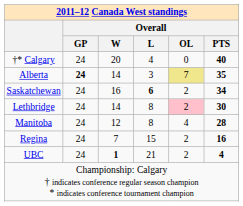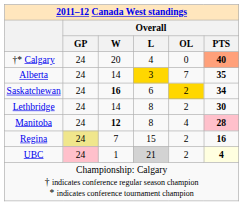†* Calgary | 2011–12 Canada West standings / Overall / PTS: no background -> lightsalmon background
Alberta | 2011–12 Canada West standings / Overall / GP: bold -> normal
Alberta | 2011–12 Canada West standings / Overall / L: no background -> gold background
Alberta | 2011–12 Canada West standings / Overall / OL: khaki background -> no background
Saskatchewan | 2011–12 Canada West standings / Overall / W: normal -> bold
Saskatchewan | 2011–12 Canada West standings / Overall / L: bold -> normal
Saskatchewan | 2011–12 Canada West standings / Overall / OL: no background -> gold background
Lethbridge | 2011–12 Canada West standings / Overall / OL: pink background -> no background
Manitoba | 2011–12 Canada West standings / Overall / W: normal -> bold
Manitoba | 2011–12 Canada West standings / Overall / PTS: no background -> pink background
Regina | 2011–12 Canada West standings / Overall / GP: no background -> khaki background
UBC | 2011–12 Canada West standings / Overall / GP: no background -> pink background
UBC | 2011–12 Canada West standings / Overall / W: bold -> normal
UBC | 2011–12 Canada West standings / Overall / L: no background -> lightgrey background
UBC | 2011–12 Canada West standings / Overall / PTS: no background -> lightyellow background
